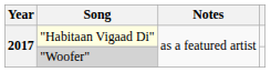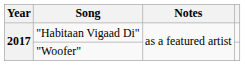"Habitaan Vigaad Di" | Song: lightyellow background -> no background
"Woofer" | Song: lightgrey background -> no background
